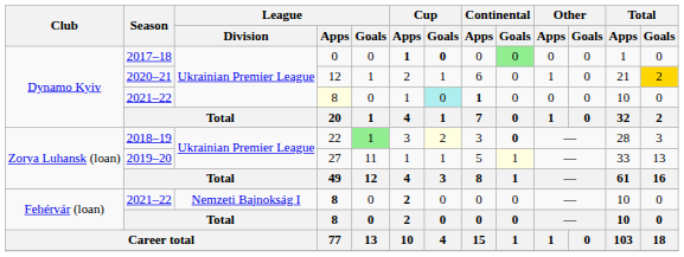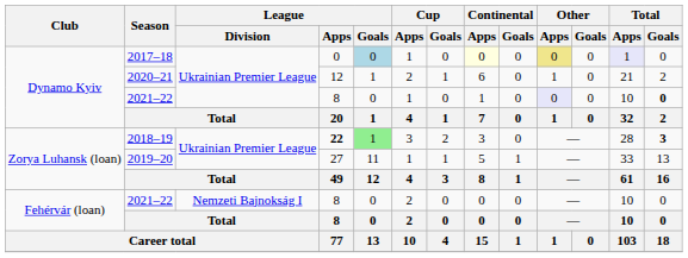2017–18 | League / Goals: no background -> lightblue background
2017–18 | Cup / Apps: bold -> normal
2017–18 | Cup / Goals: bold -> normal
2017–18 | Continental / Apps: no background -> lightyellow background
2017–18 | Continental / Goals: lightgreen background -> no background
2017–18 | Other / Apps: no background -> khaki background
2017–18 | Total / Apps: no background -> lavender background
2020–21 | Total / Goals: gold background -> no background
Dynamo Kyiv / 2021–22 | League / Apps: lightyellow background -> no background
Dynamo Kyiv / 2021–22 | Cup / Goals: paleturquoise background -> no background
Dynamo Kyiv / 2021–22 | Continental / Apps: bold -> normal
Dynamo Kyiv / 2021–22 | Other / Apps: no background -> lavender background
Dynamo Kyiv / 2021–22 | Total / Goals: normal -> bold
2018–19 | League / Apps: normal -> bold
2018–19 | Cup / Goals: lightyellow background -> no background
2018–19 | Continental / Goals: bold -> normal
2018–19 | Total / Goals: normal -> bold
2019–20 | Continental / Goals: lightyellow background -> no background
Fehérvár (loan) / 2021–22 | League / Apps: bold -> normal
Fehérvár (loan) / 2021–22 | Cup / Apps: bold -> normal
